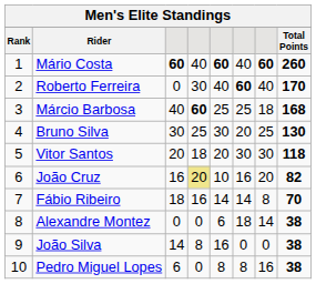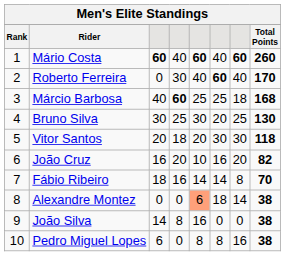João Cruz | column 4: khaki background -> no background
Alexandre Montez | column 5: no background -> lightsalmon background
